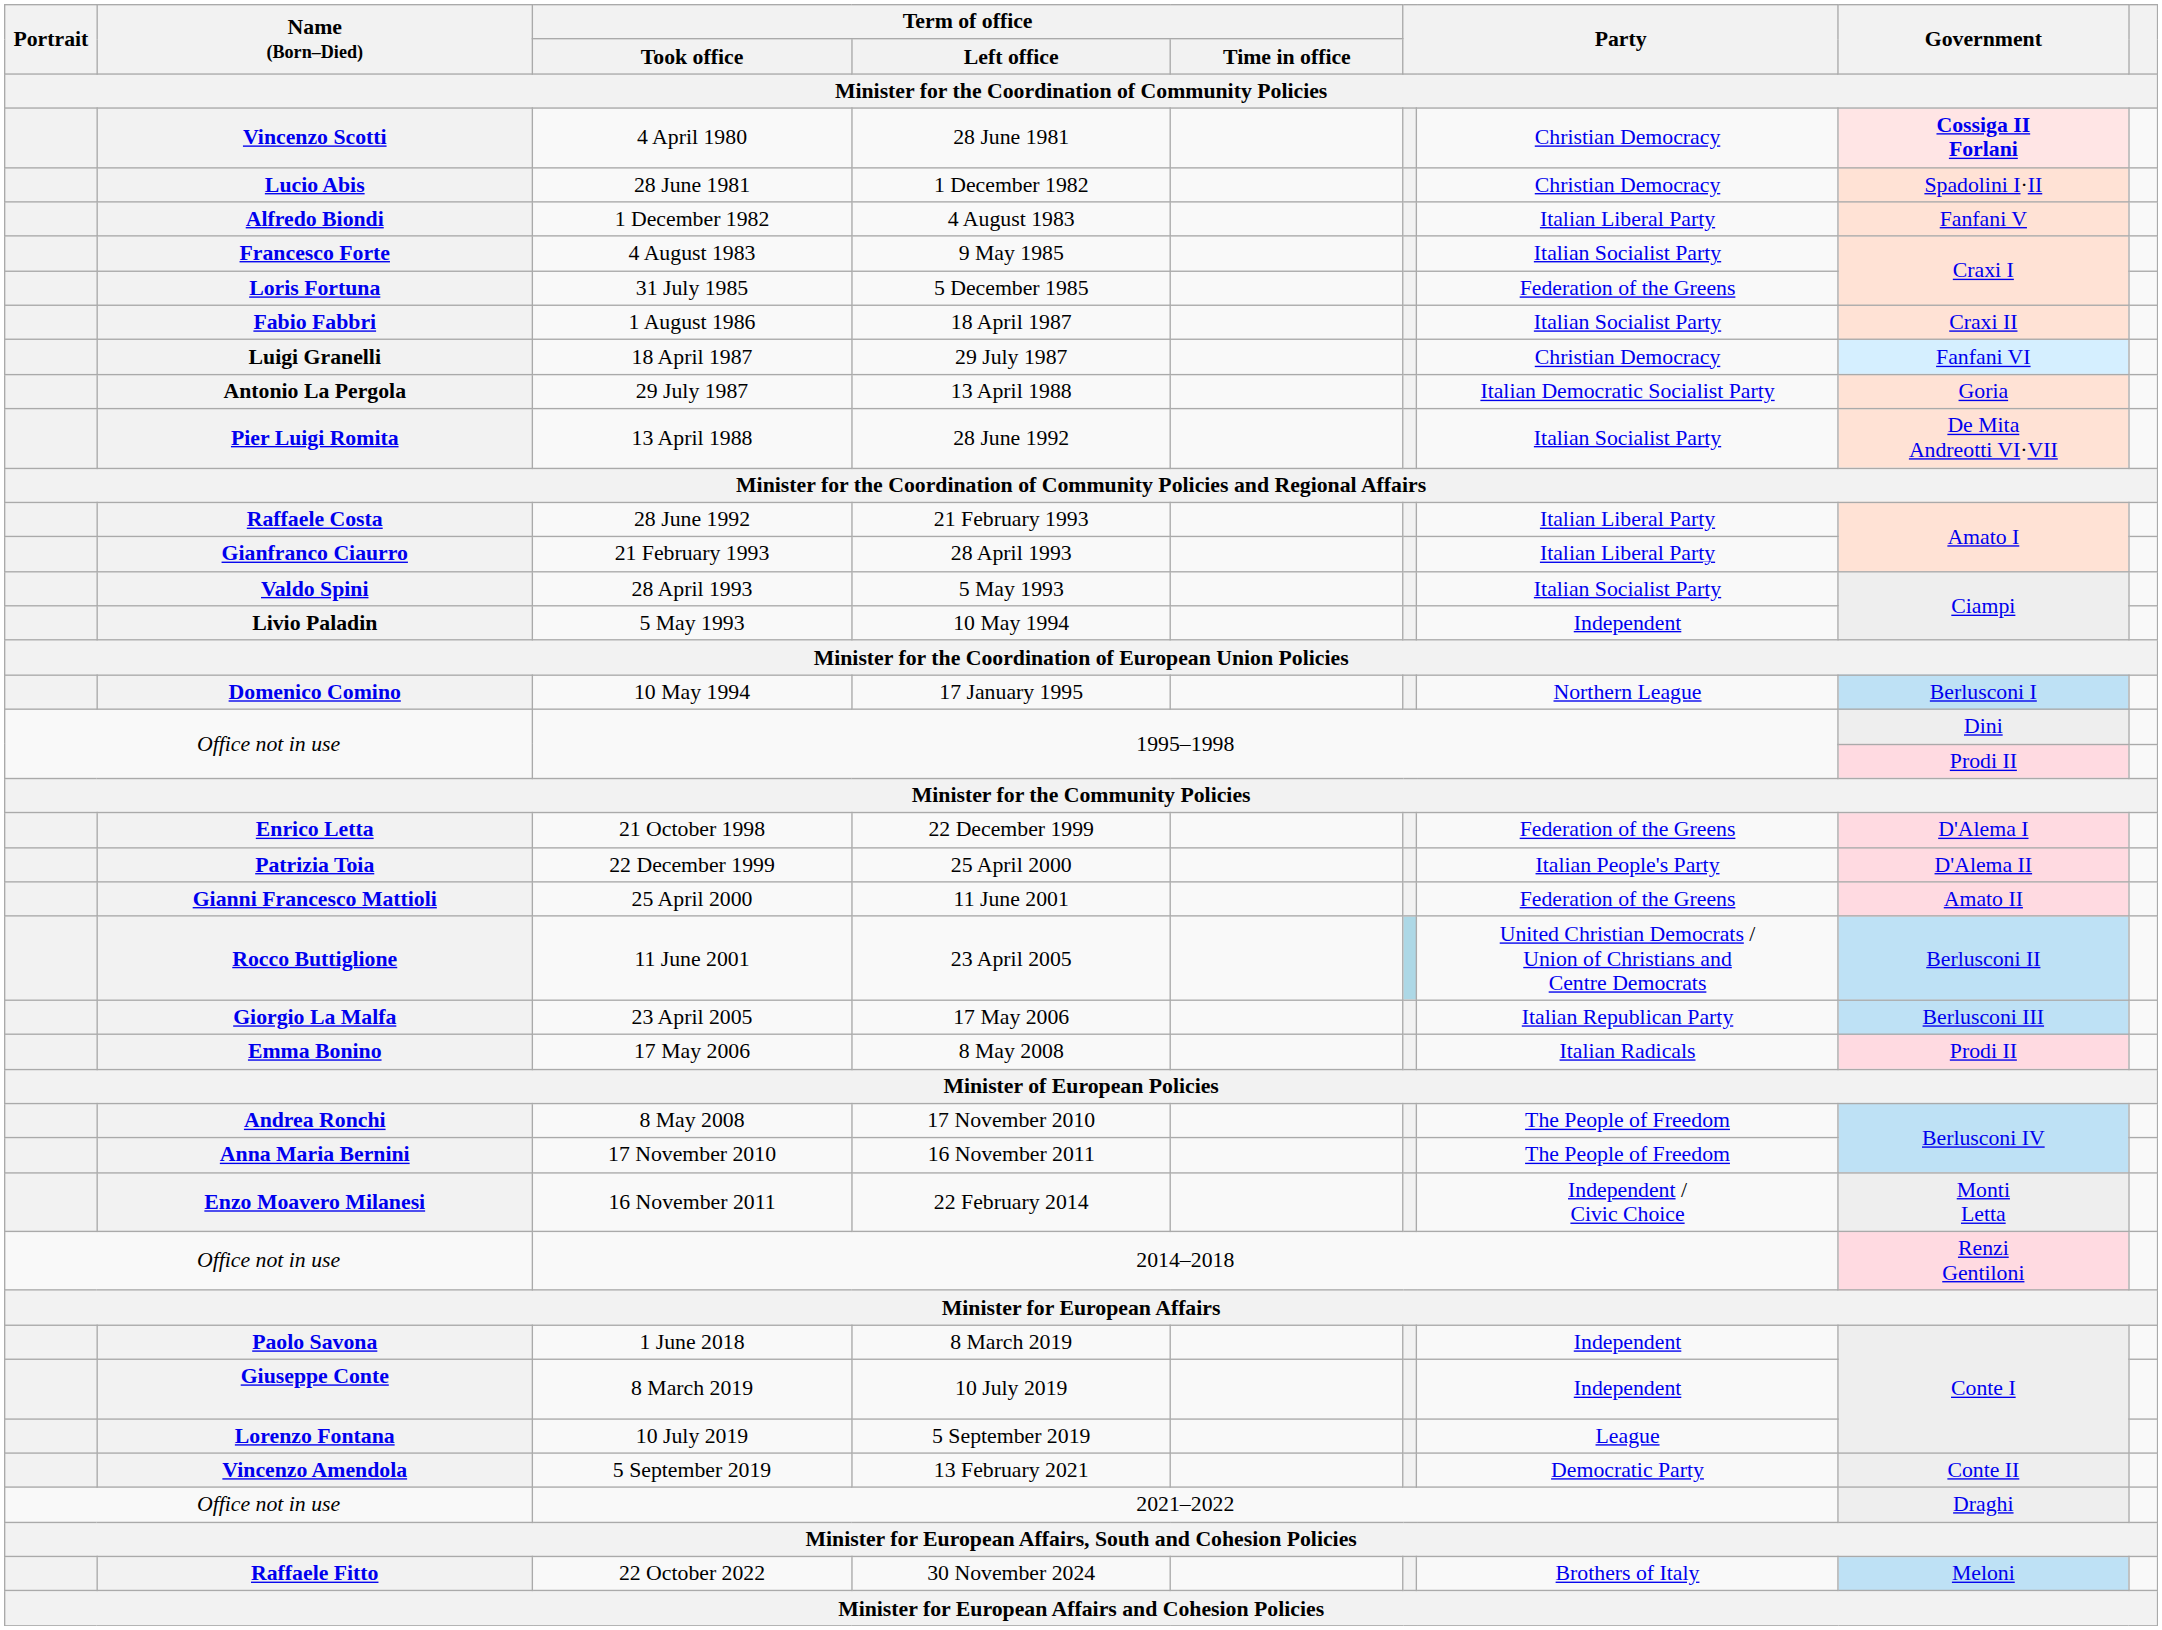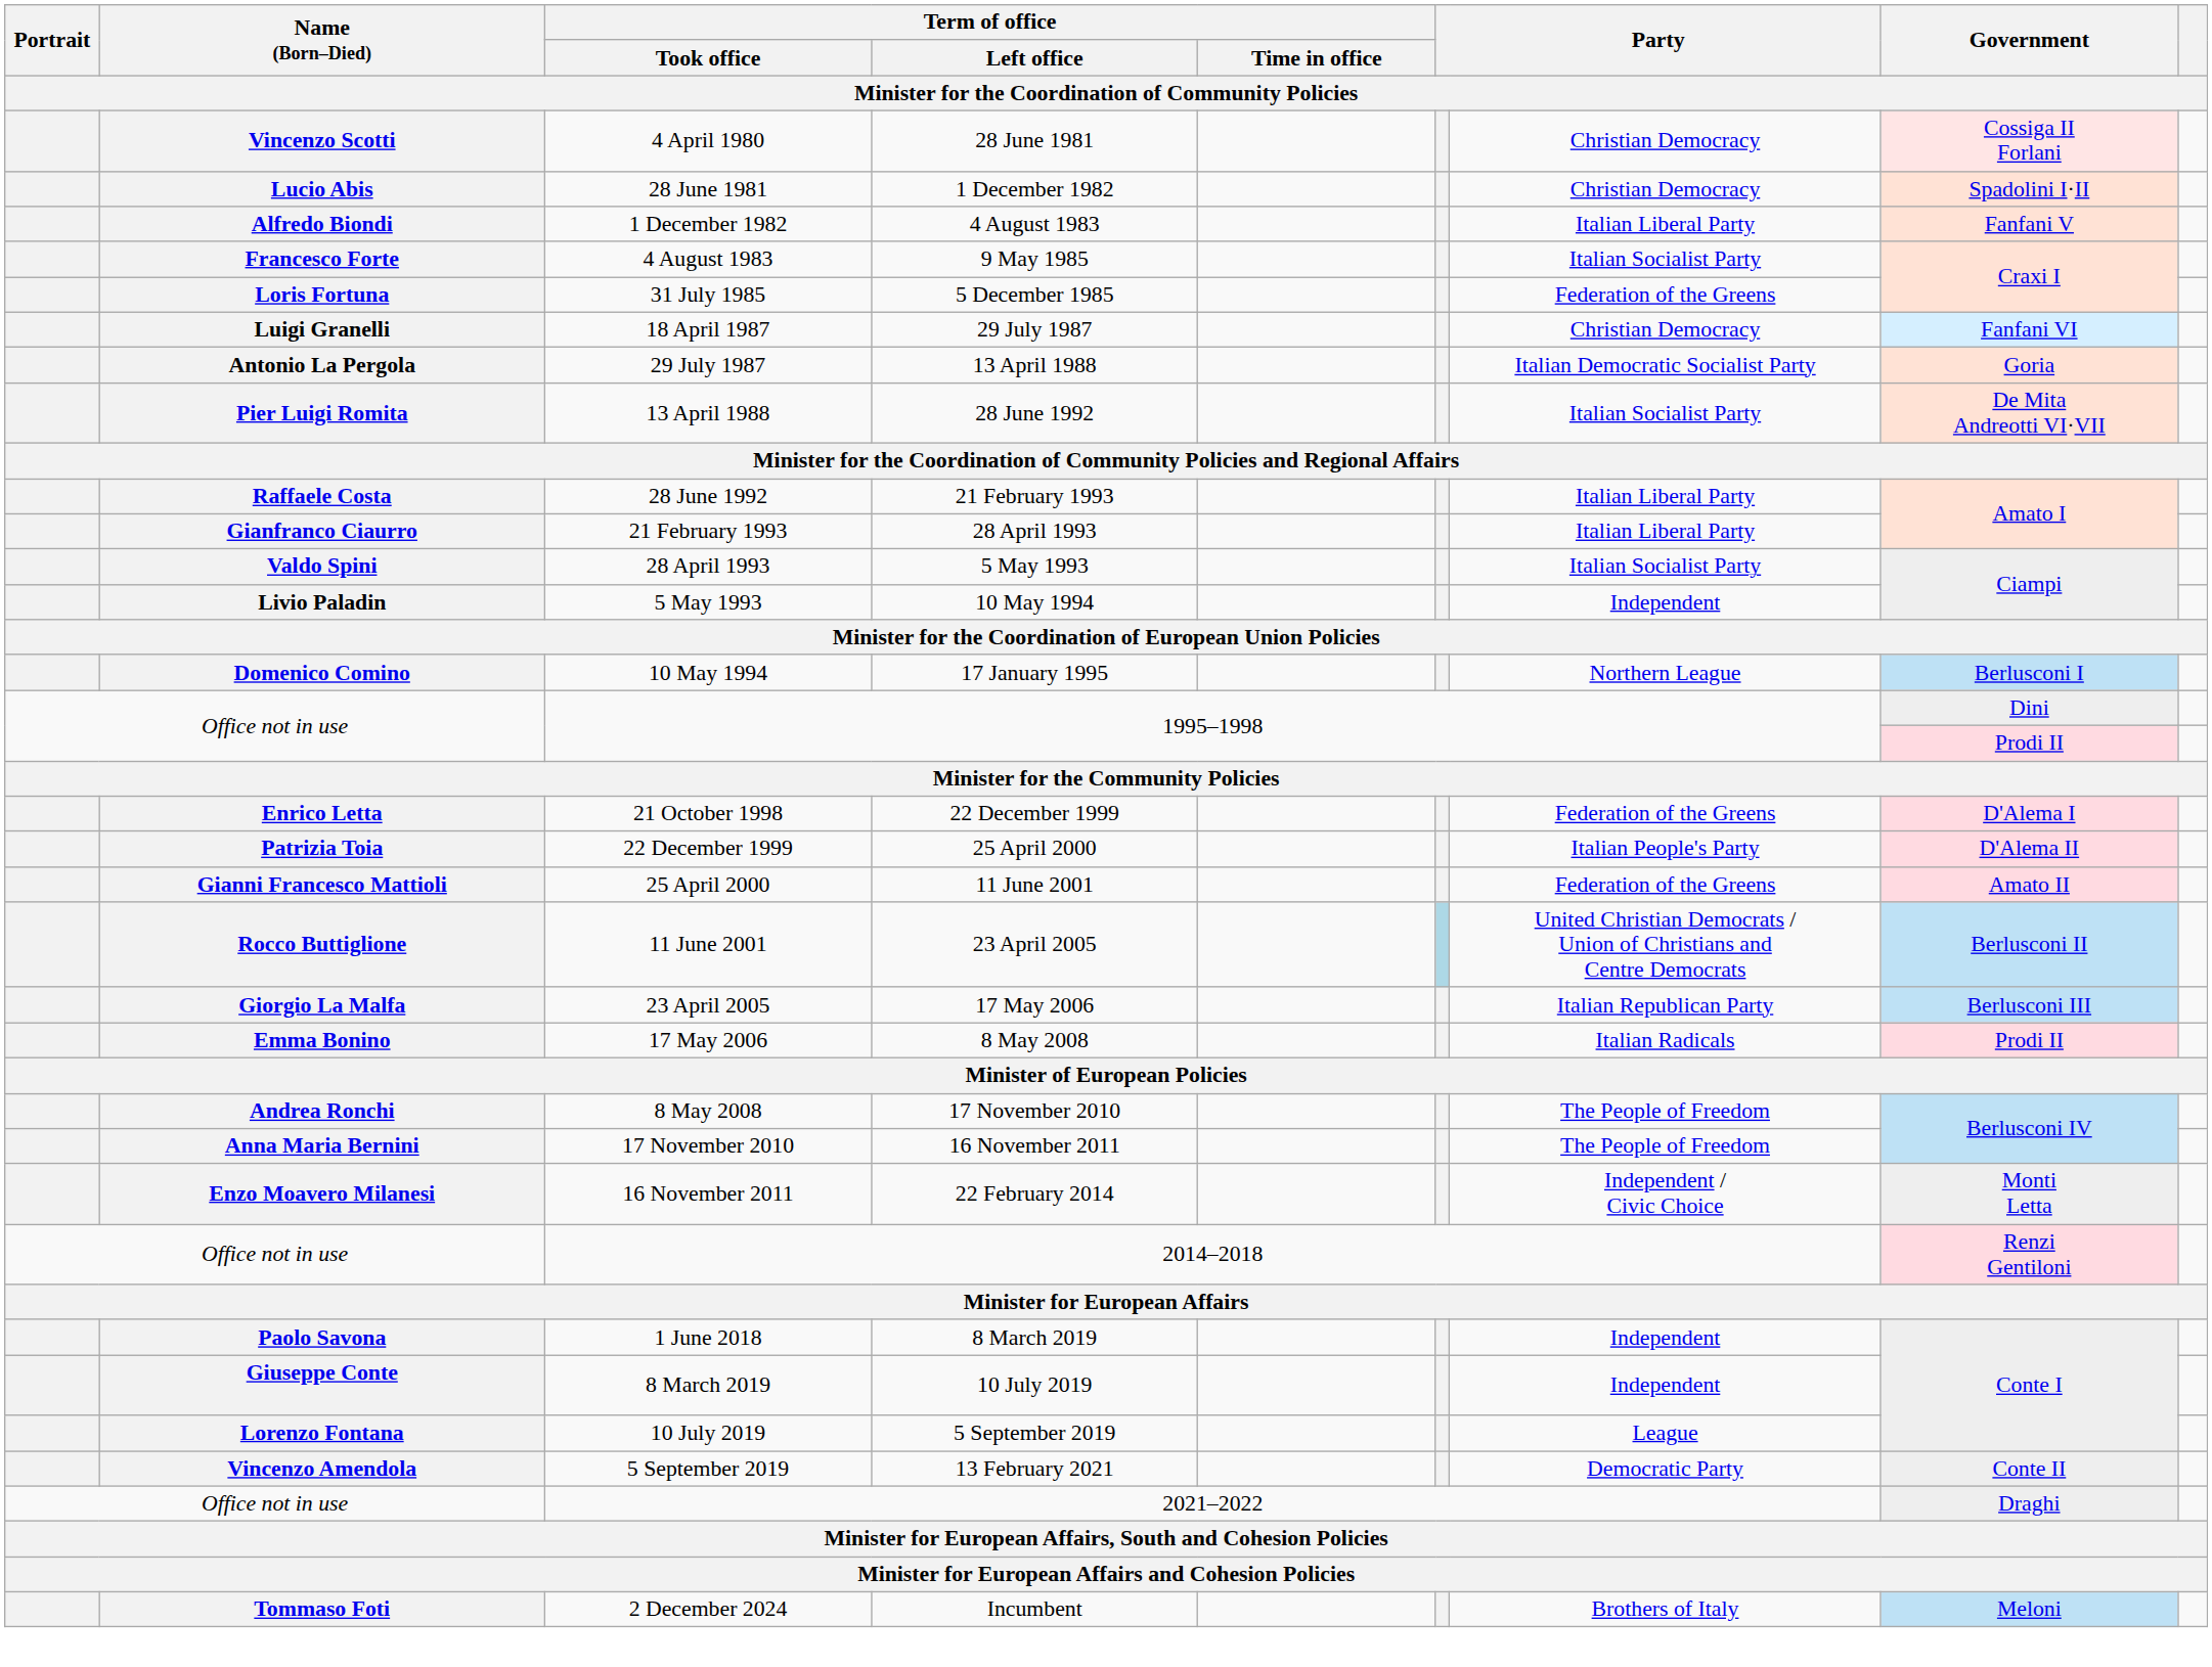4 April 1980 | Government: bold -> normal
- row: Fabio Fabbri | 1 August 1986 | 18 April 1987 | Italian Socialist Party | Craxi II
- row: Raffaele Fitto | 22 October 2022 | 30 November 2024 | Brothers of Italy | Meloni
+ row: Tommaso Foti | 2 December 2024 | Incumbent | Brothers of Italy | Meloni
